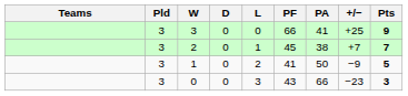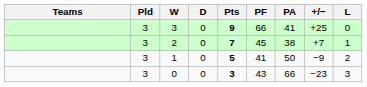columns swapped: L <-> Pts
